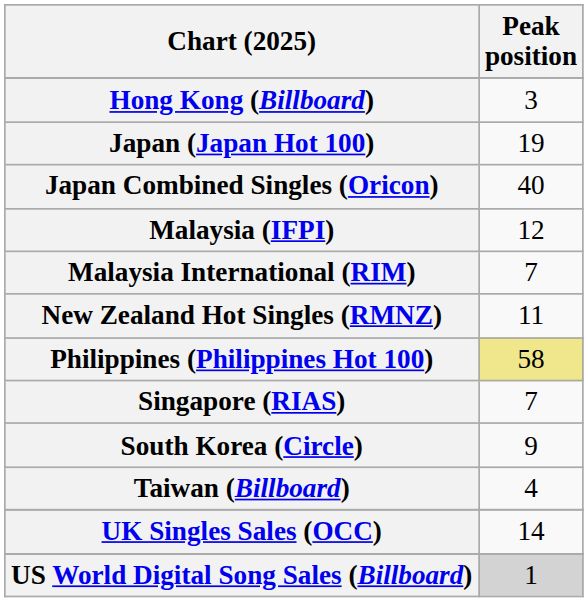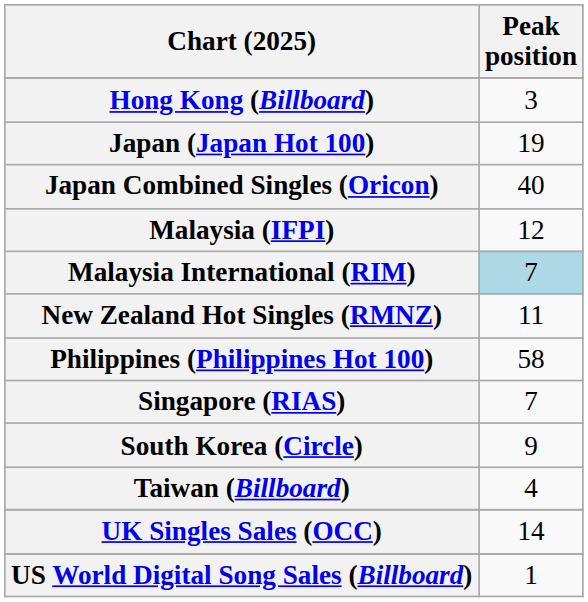Malaysia International (RIM) | Peak position: no background -> lightblue background
Philippines (Philippines Hot 100) | Peak position: khaki background -> no background
US World Digital Song Sales (Billboard) | Peak position: lightgrey background -> no background
